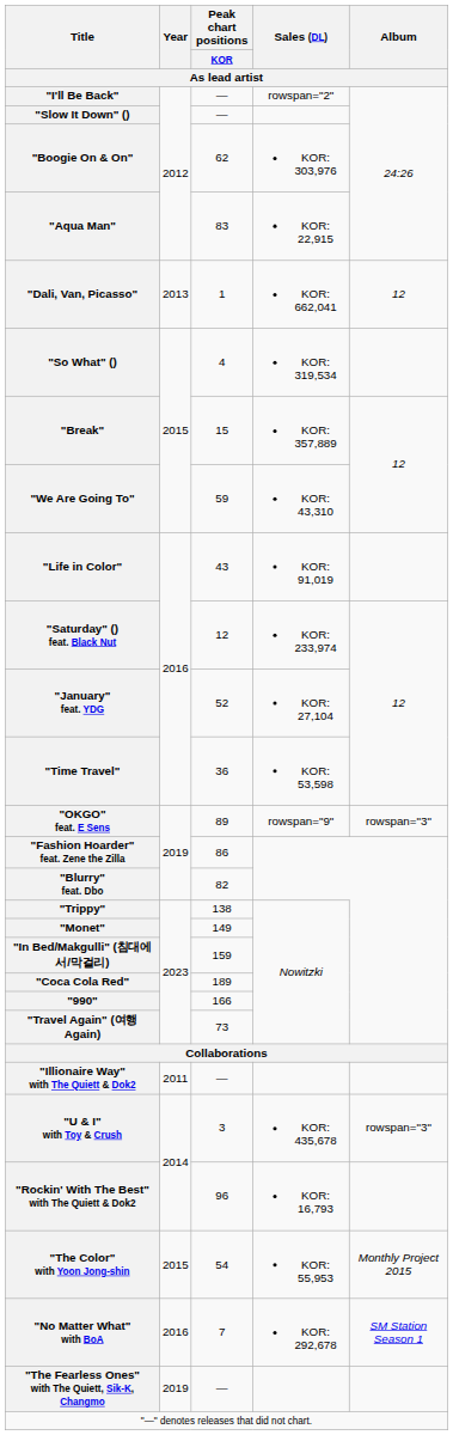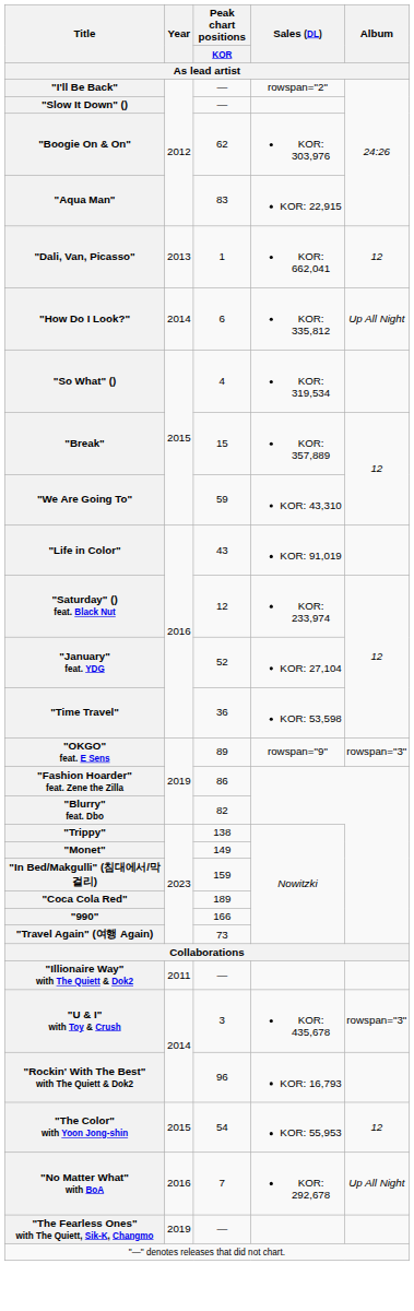+ row: "How Do I Look?" | 2014 | 6 | KOR: 335,812 | Up All Night
"The Color" with Yoon Jong-shin | Album: Monthly Project 2015 -> 12
"No Matter What" with BoA | Album: SM Station Season 1 -> Up All Night
